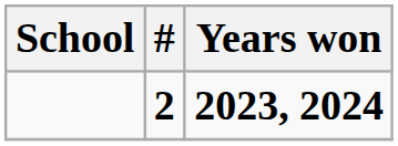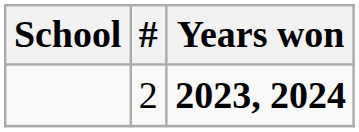row 2 | #: bold -> normal
